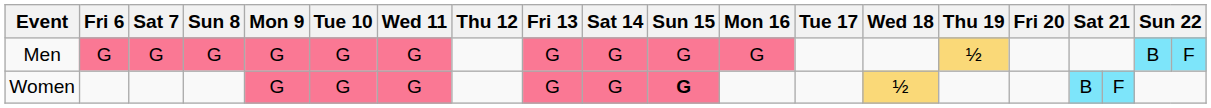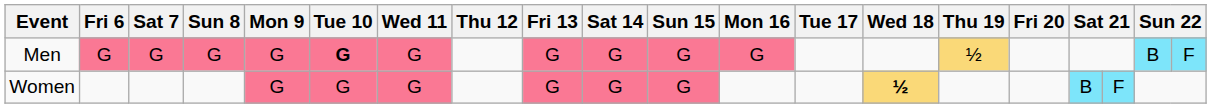Men | Tue 10: normal -> bold
Women | Sun 15: bold -> normal
Women | Wed 18: normal -> bold
